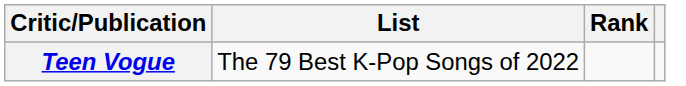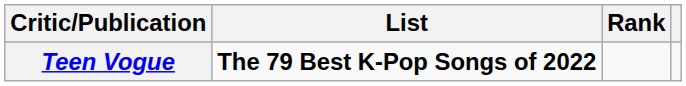Teen Vogue | List: normal -> bold
